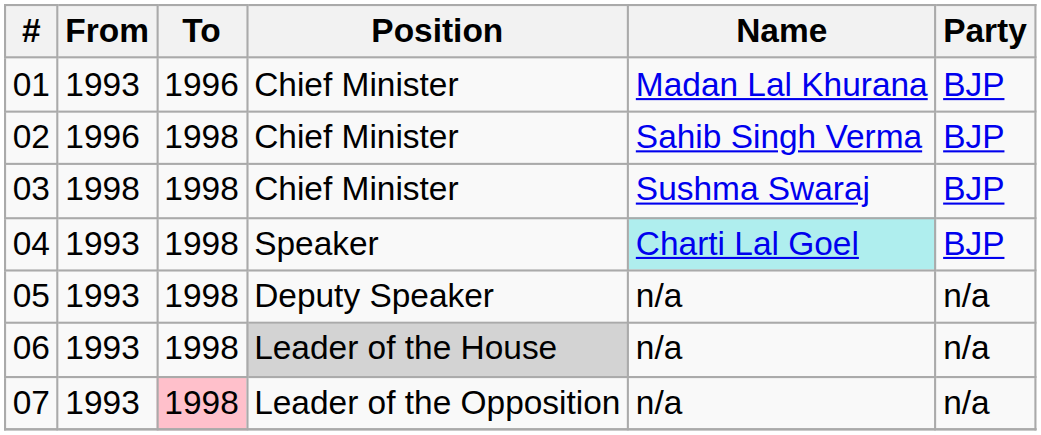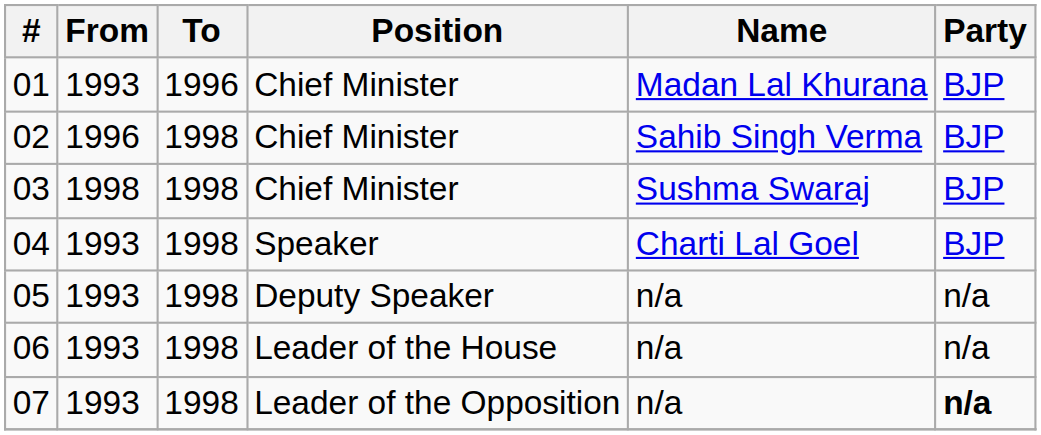04 | Name: paleturquoise background -> no background
06 | Position: lightgrey background -> no background
07 | To: pink background -> no background
07 | Party: normal -> bold
